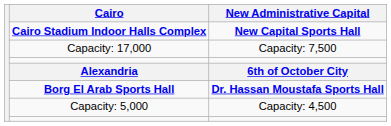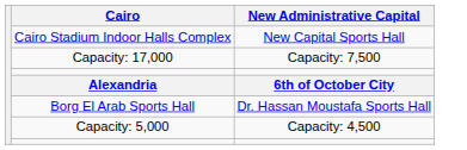Cairo Stadium Indoor Halls Complex | Cairo: bold -> normal
Cairo Stadium Indoor Halls Complex | New Administrative Capital: bold -> normal
Borg El Arab Sports Hall | Cairo: bold -> normal
Borg El Arab Sports Hall | New Administrative Capital: bold -> normal
